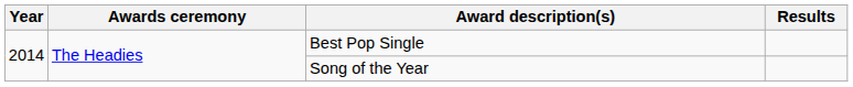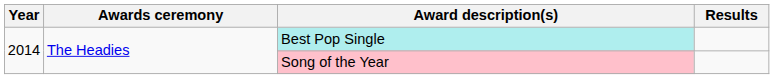Best Pop Single | Award description(s): no background -> paleturquoise background
Song of the Year | Award description(s): no background -> pink background
